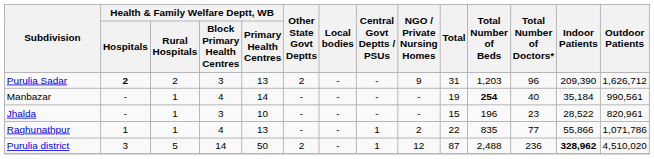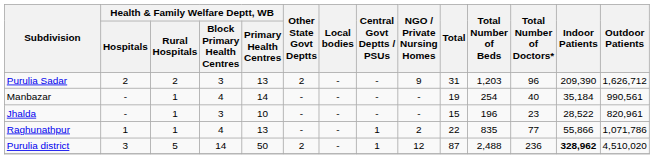Purulia Sadar | Health & Family Welfare Deptt, WB / Hospitals: bold -> normal
Manbazar | Total Number of Beds: bold -> normal
